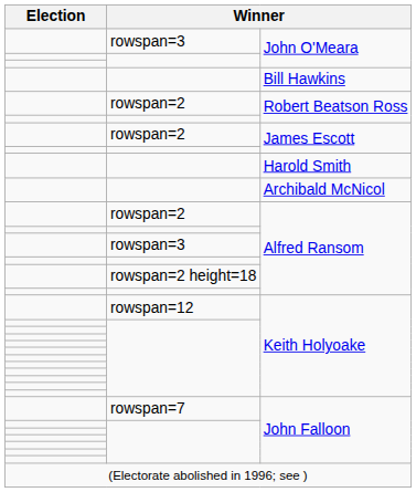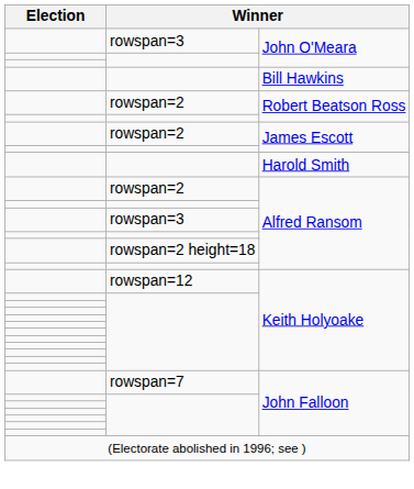- row: Archibald McNicol
